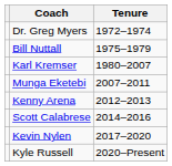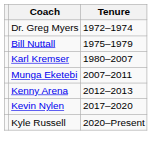- row: Scott Calabrese | 2014–2016
